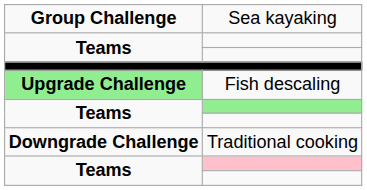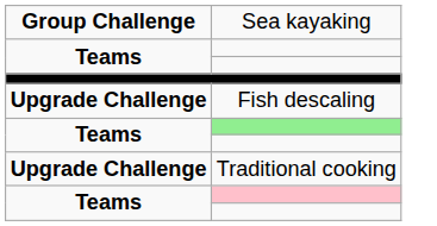row 5 | column 1: lightgreen background -> no background
row 8 | column 1: Downgrade Challenge -> Upgrade Challenge
